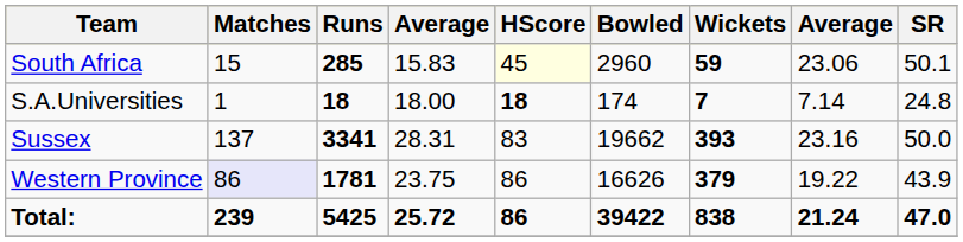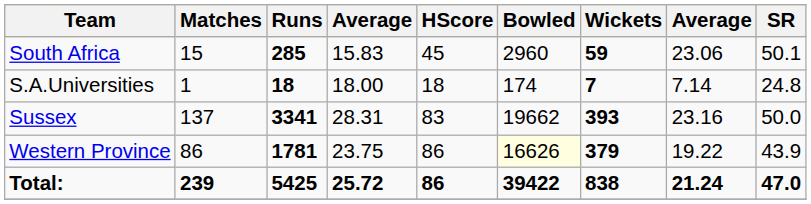South Africa | HScore: lightyellow background -> no background
S.A.Universities | HScore: bold -> normal
Western Province | Matches: lavender background -> no background
Western Province | Bowled: no background -> lightyellow background
